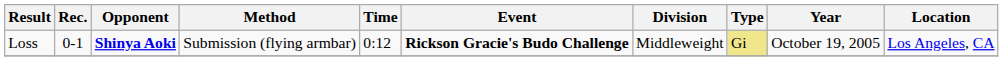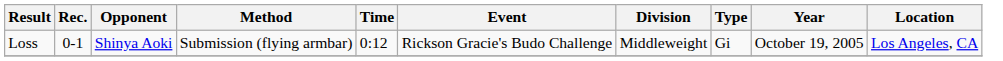Loss | Opponent: bold -> normal
Loss | Event: bold -> normal
Loss | Type: khaki background -> no background
